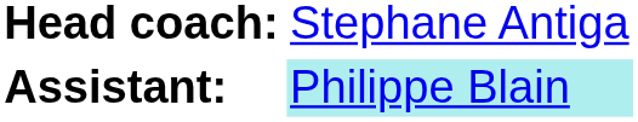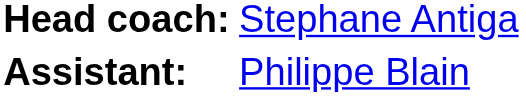Assistant: | column 2: paleturquoise background -> no background
